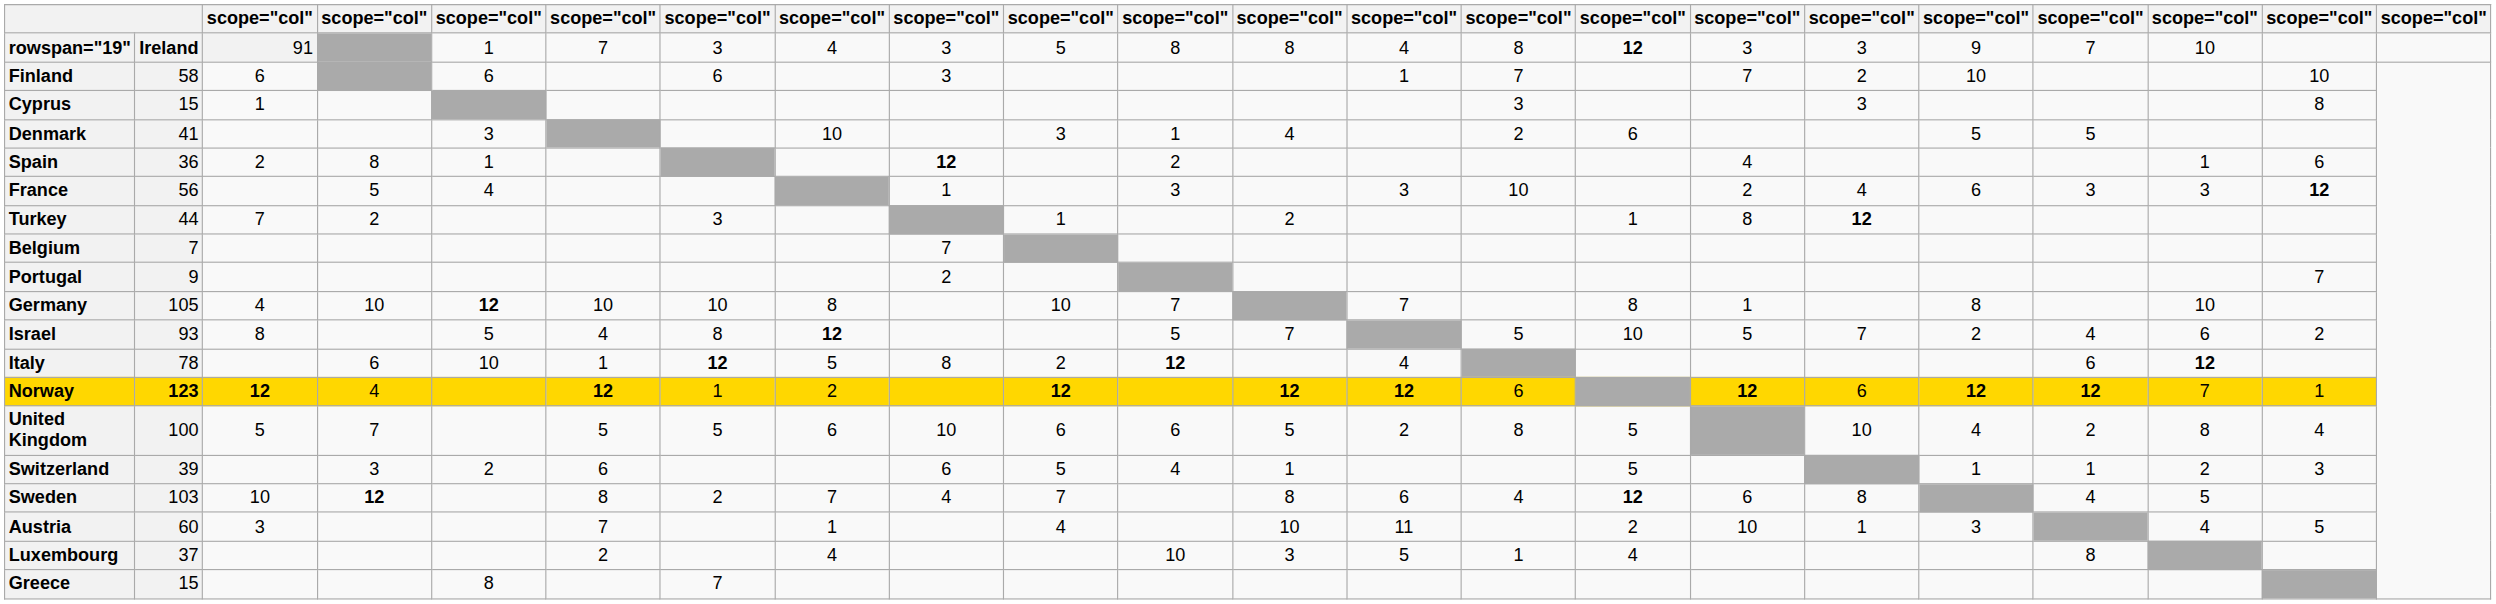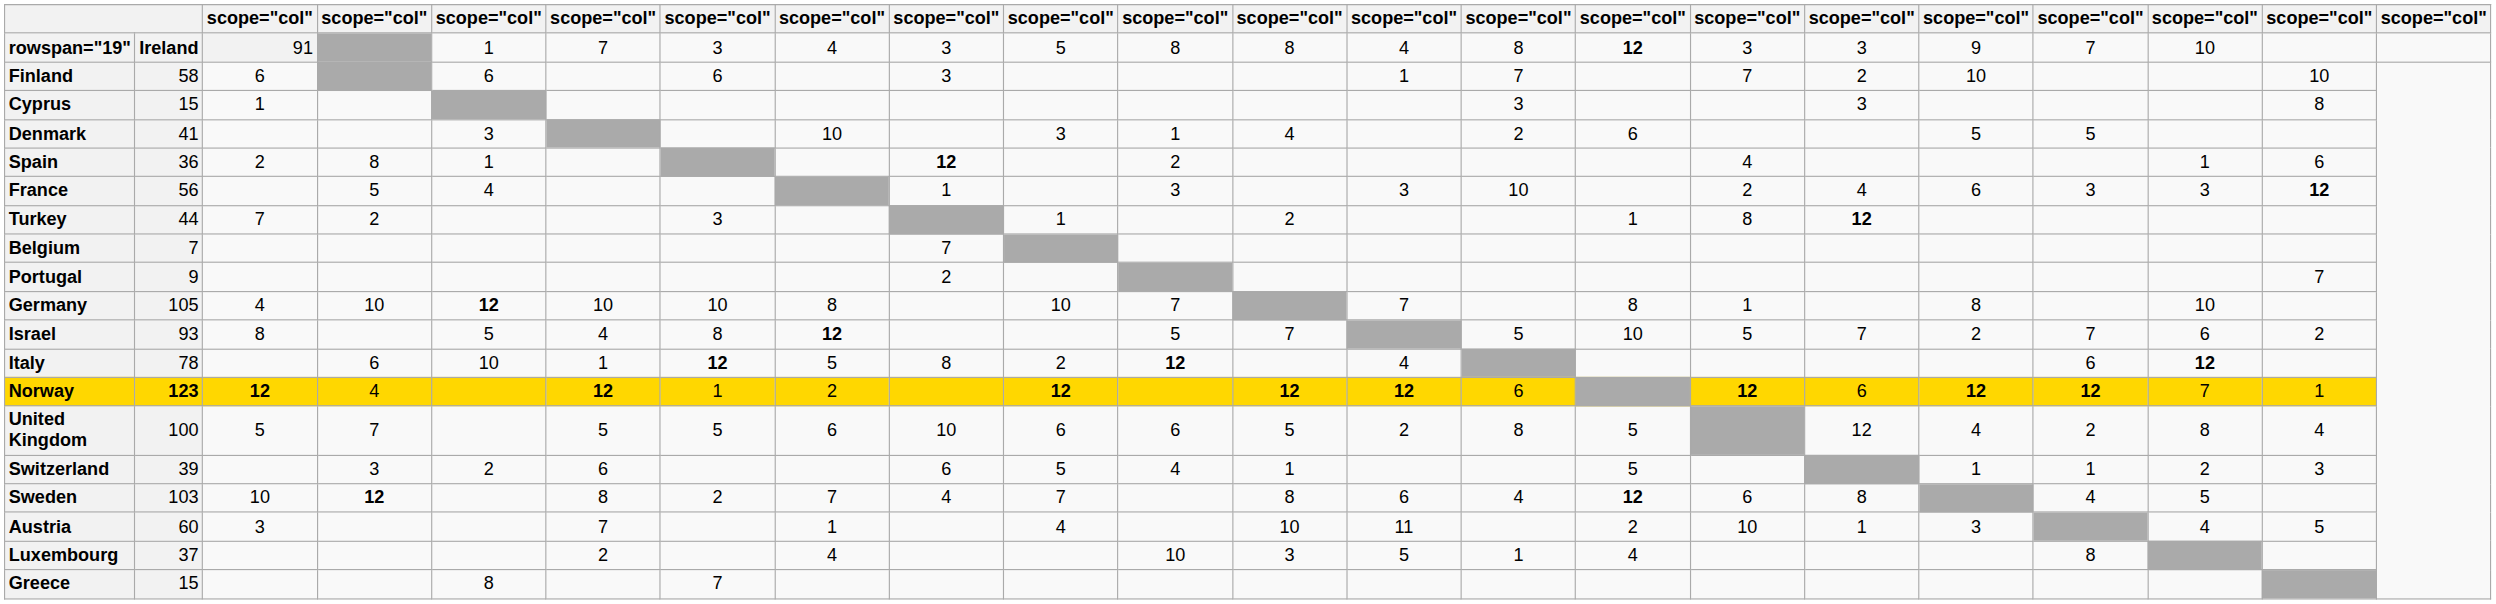Israel | column 19: 4 -> 7
United Kingdom | column 17: 10 -> 12
